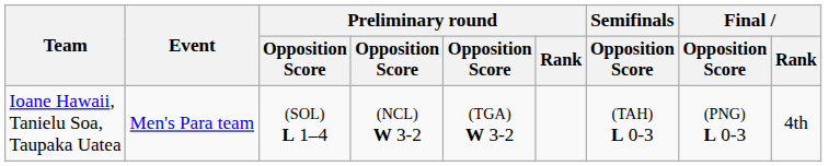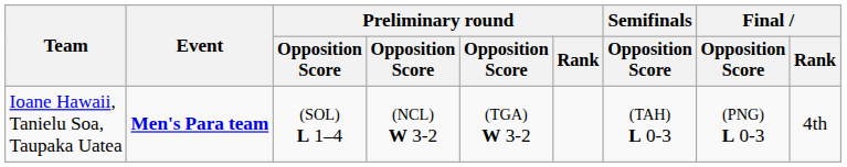Ioane Hawaii, Tanielu Soa, Taupaka Uatea | Event: normal -> bold
